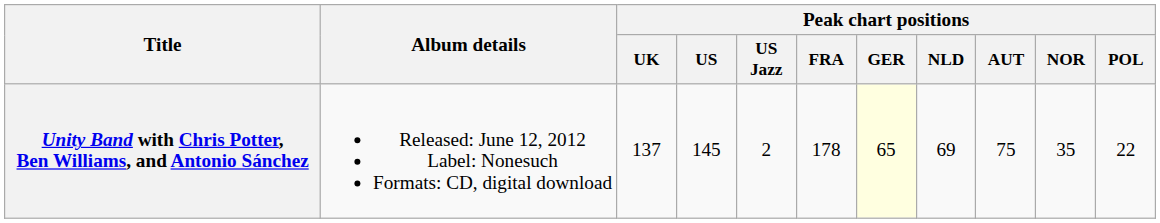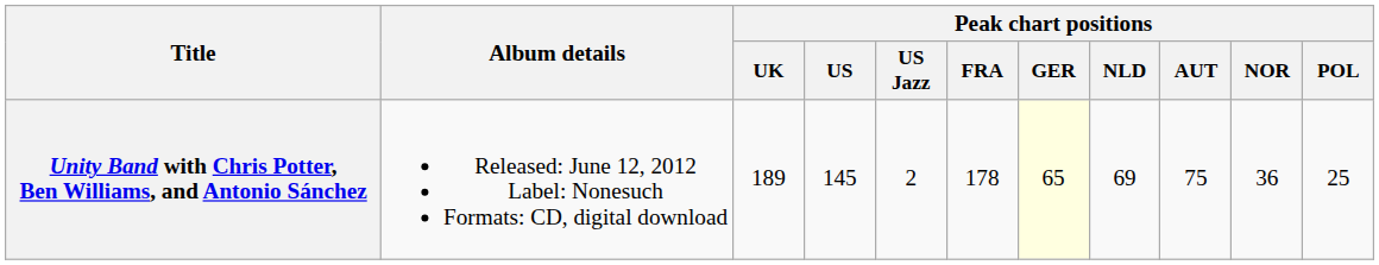row 3 | Peak chart positions / UK: 137 -> 189
row 3 | Peak chart positions / NOR: 35 -> 36
row 3 | Peak chart positions / POL: 22 -> 25
